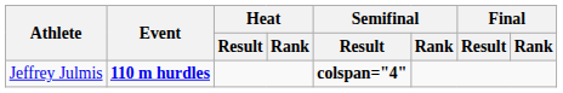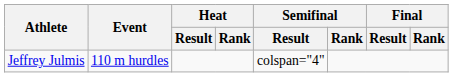Jeffrey Julmis | Event: bold -> normal
Jeffrey Julmis | Semifinal / Result: bold -> normal
